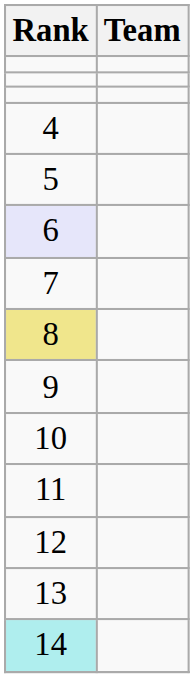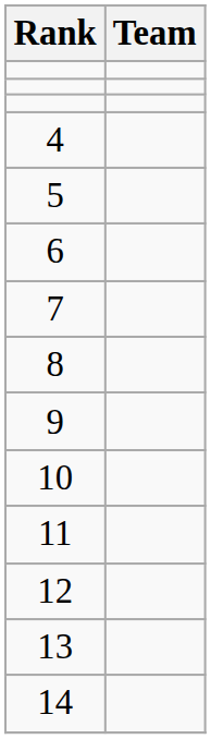row 7 | Rank: lavender background -> no background
row 9 | Rank: khaki background -> no background
row 15 | Rank: paleturquoise background -> no background
